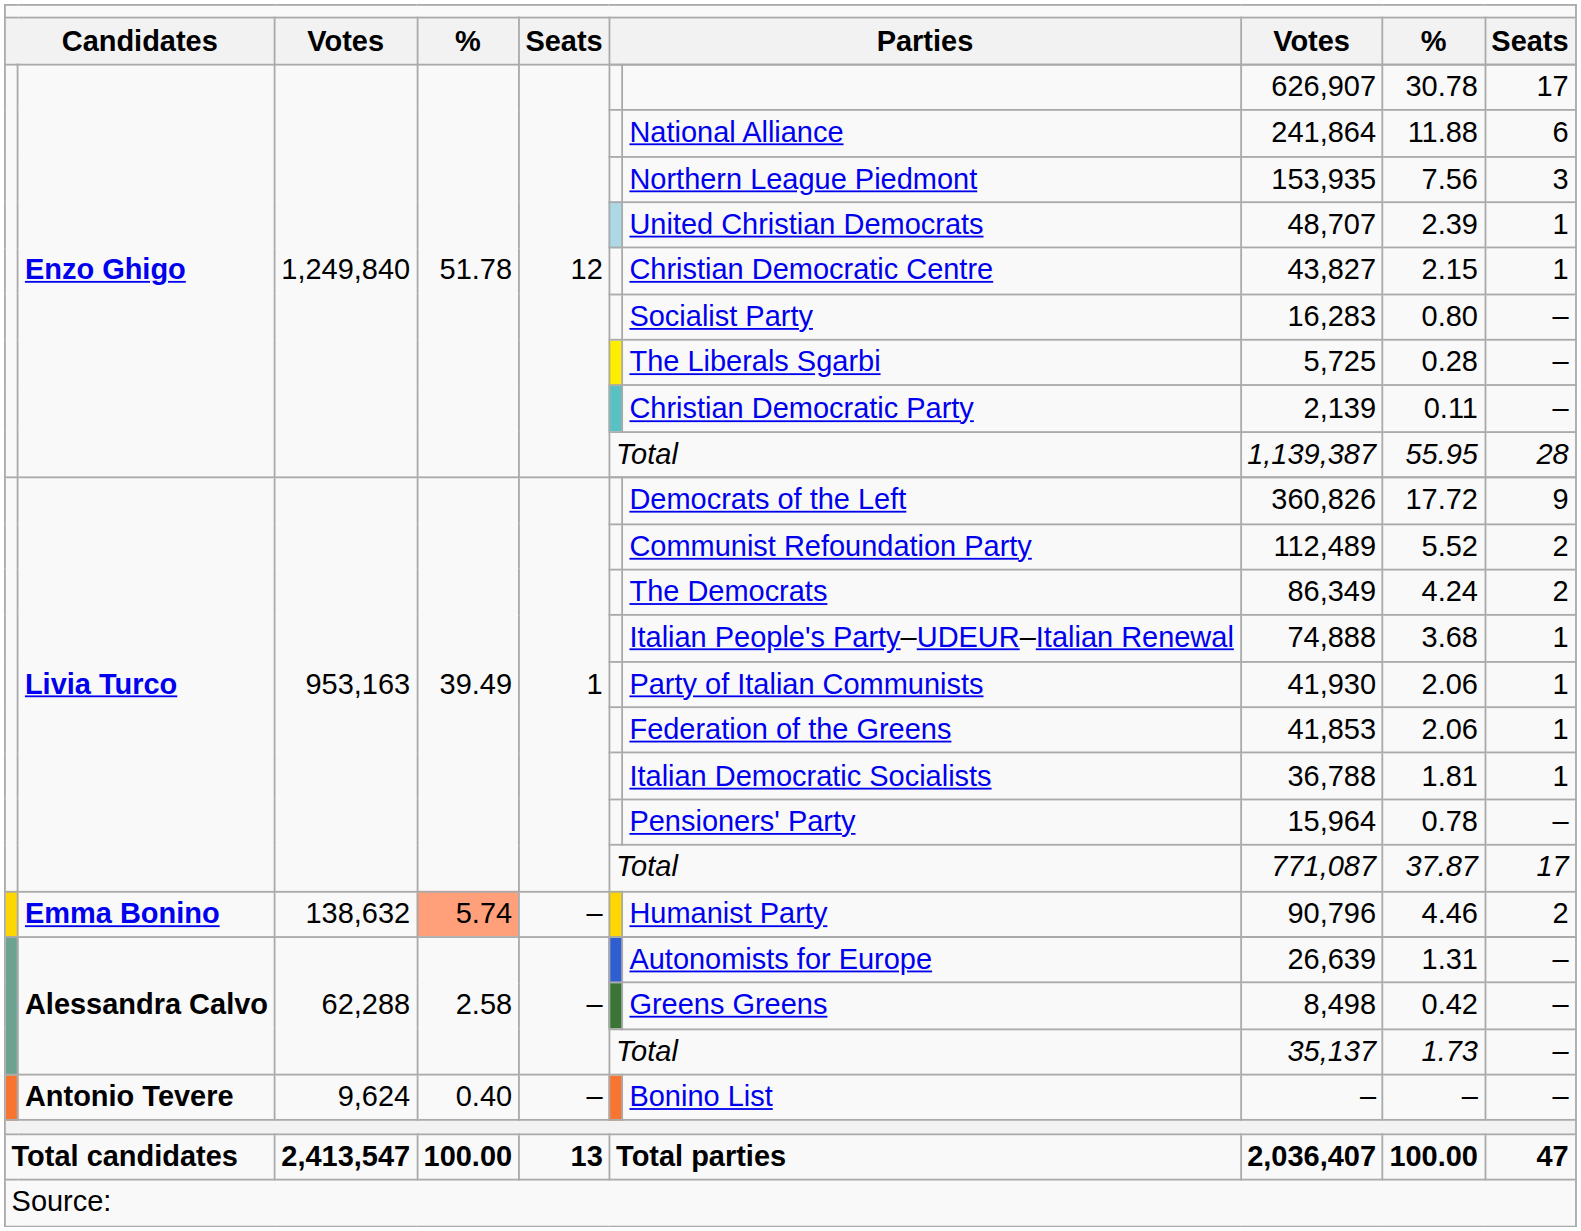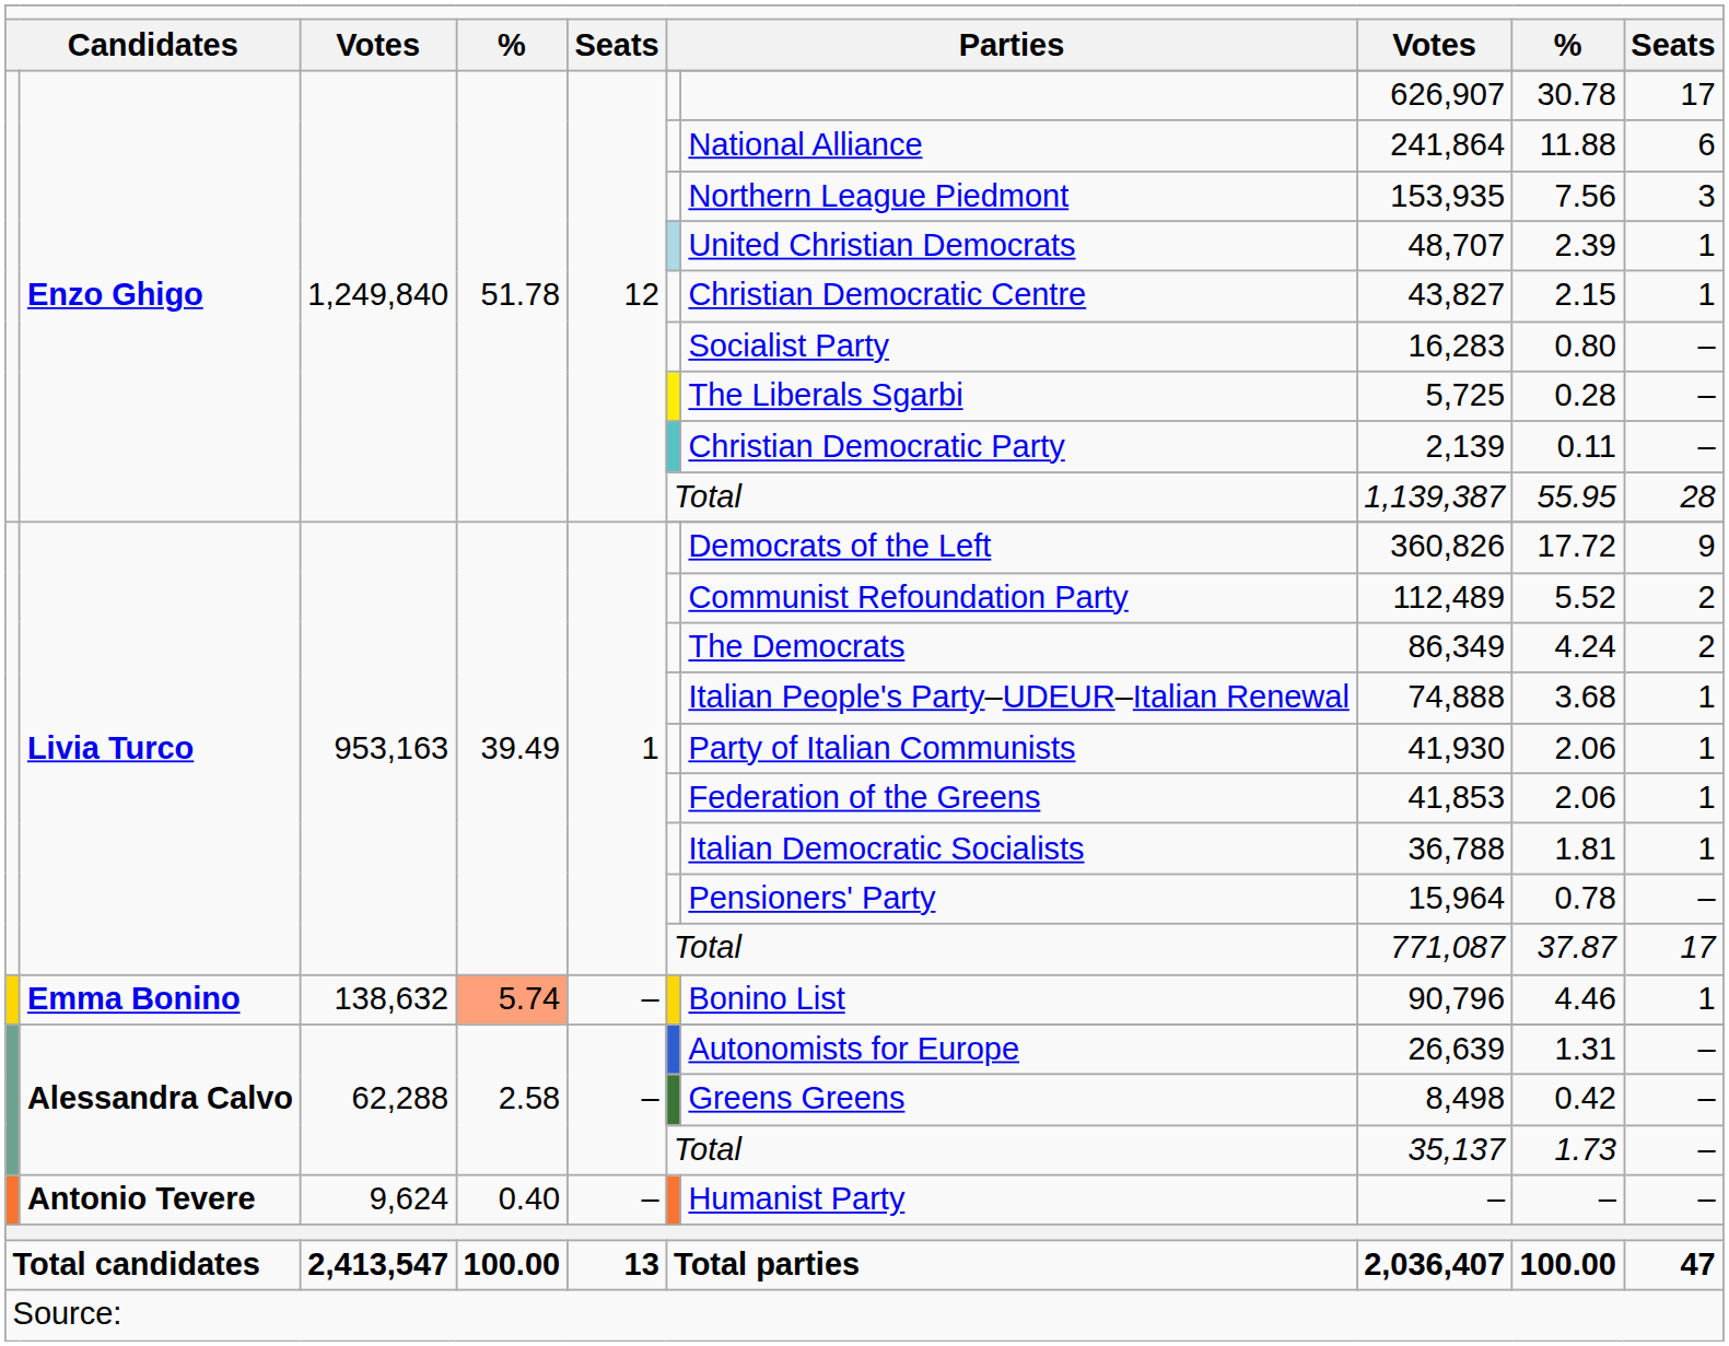Emma Bonino | column 7: Humanist Party -> Bonino List
Emma Bonino | column 10: 2 -> 1
Antonio Tevere | column 7: Bonino List -> Humanist Party
